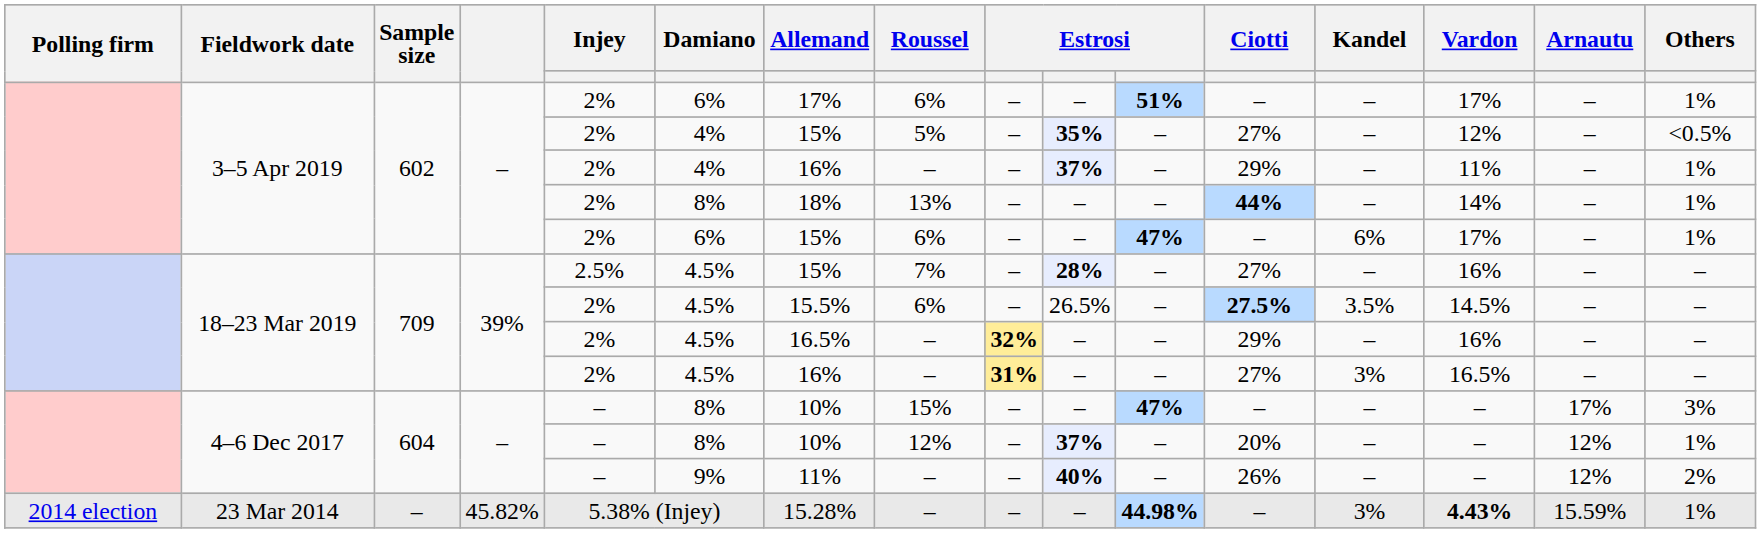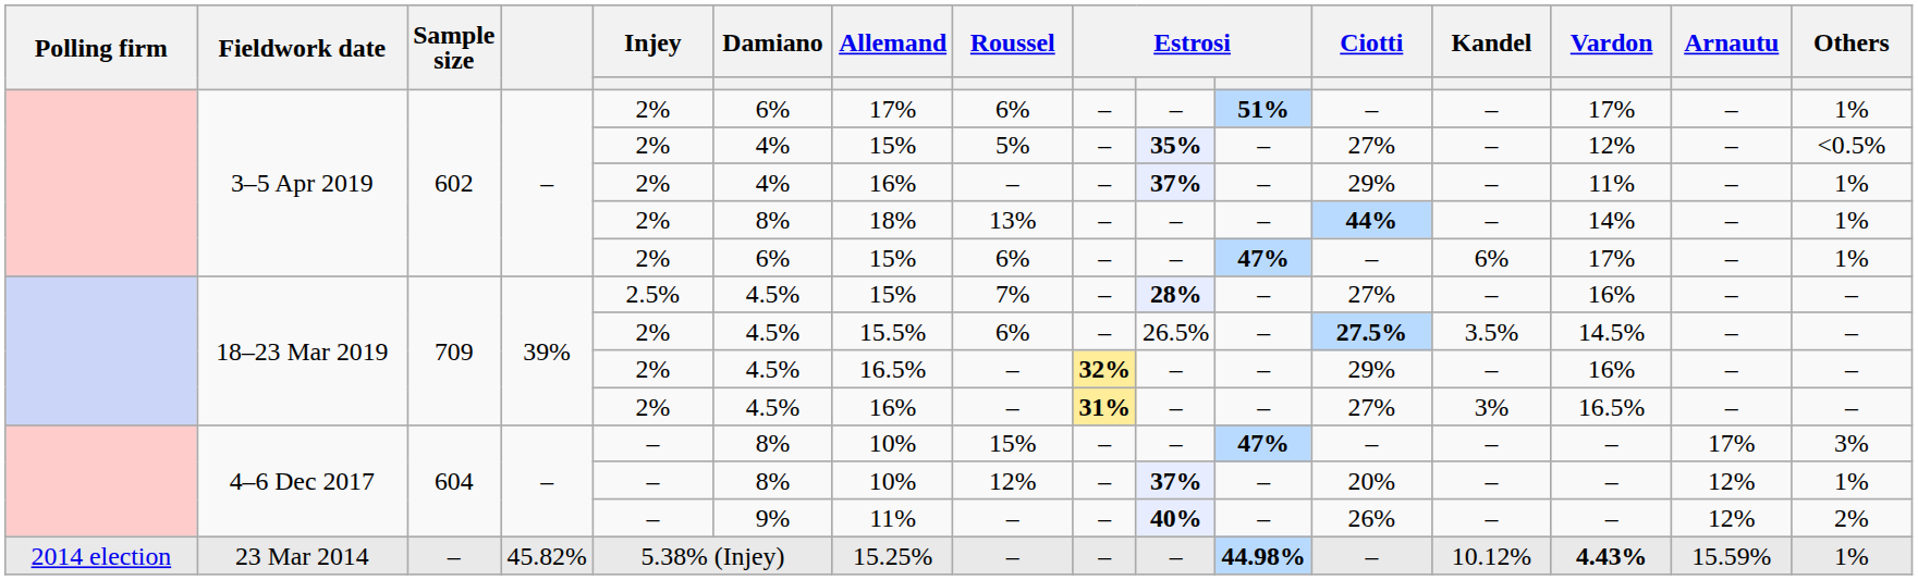23 Mar 2014 | Allemand: 15.28% -> 15.25%
23 Mar 2014 | Kandel: 3% -> 10.12%
